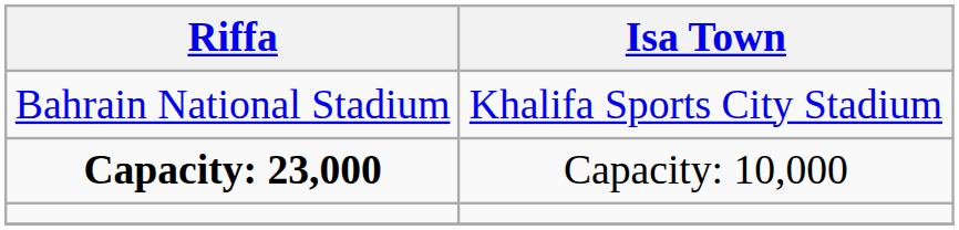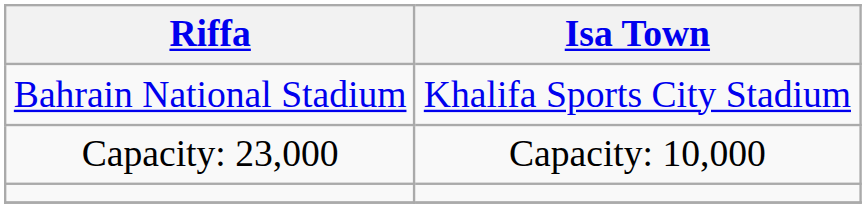row 3 | Riffa: bold -> normal
